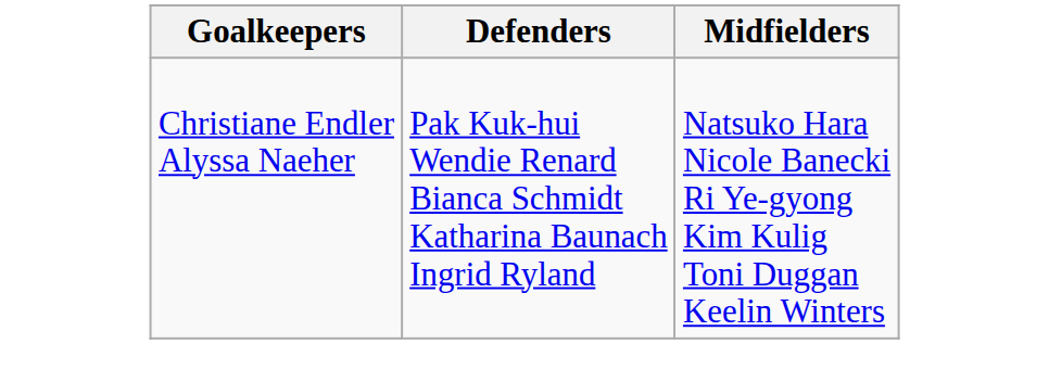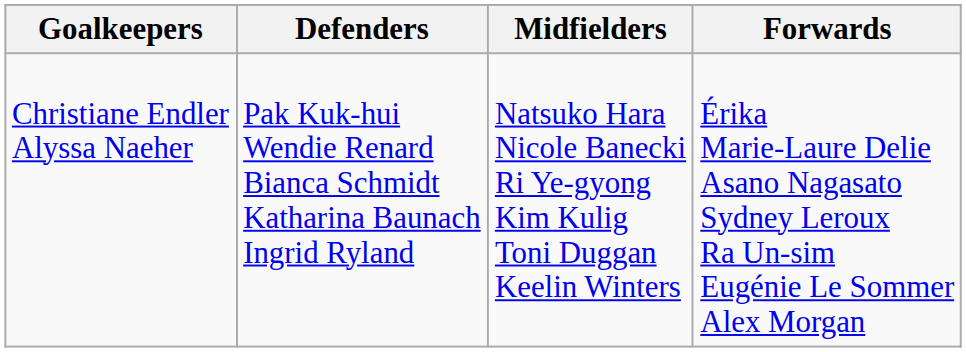+ column: Forwards | Érika Marie-Laure Delie Asano Nagasato Sydney Leroux Ra Un-sim Eugénie Le Sommer Alex Morgan
